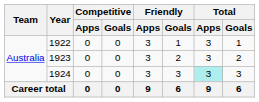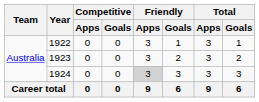1924 | Friendly / Apps: no background -> lightgrey background
1924 | Total / Apps: paleturquoise background -> no background
